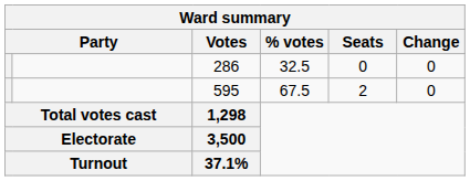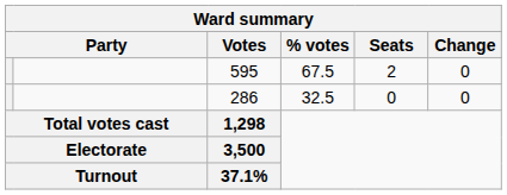rows swapped: 595 <-> 286
